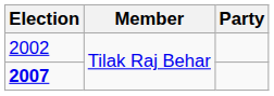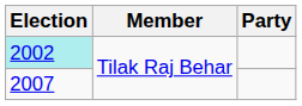2002 | Election: no background -> paleturquoise background
2007 | Election: bold -> normal
